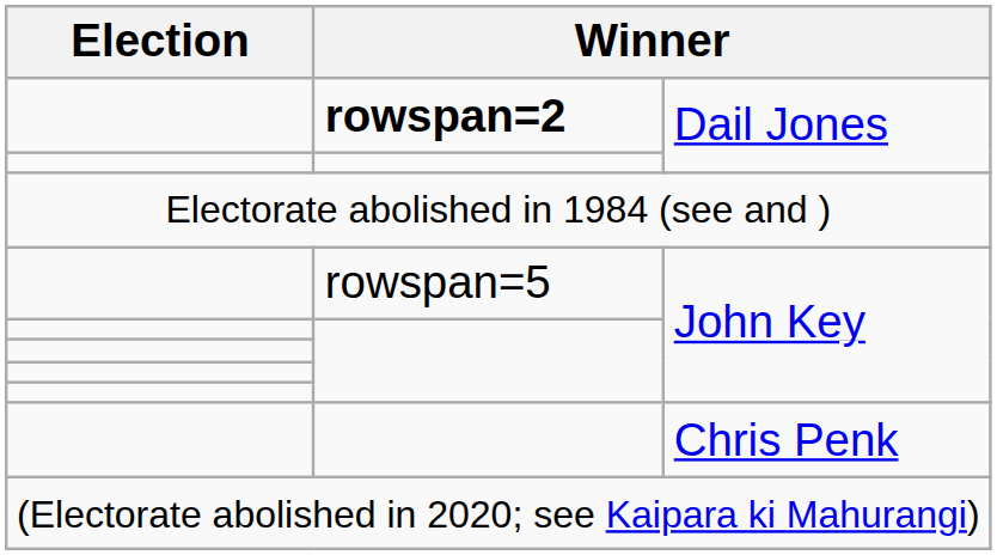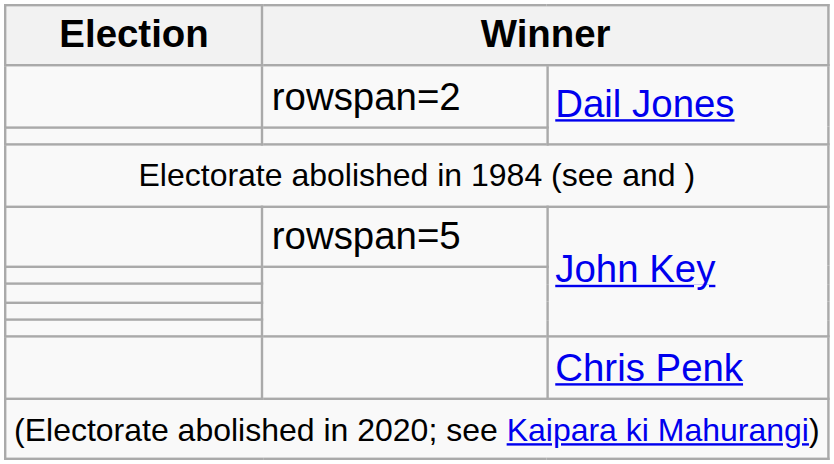rowspan=2 | column 2: bold -> normal
